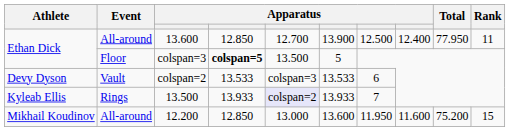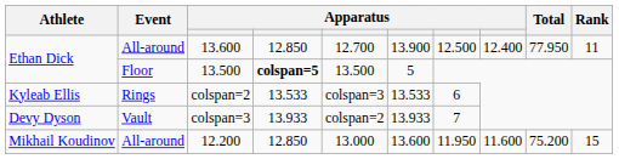row 4 | column 3: colspan=3 -> 13.500
row 5 | Athlete: Devy Dyson -> Kyleab Ellis
row 5 | Event: Vault -> Rings
row 6 | Athlete: Kyleab Ellis -> Devy Dyson
row 6 | Event: Rings -> Vault
row 6 | column 3: 13.500 -> colspan=3
row 6 | column 5: lavender background -> no background
